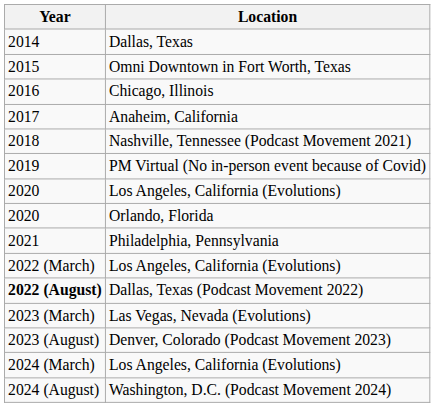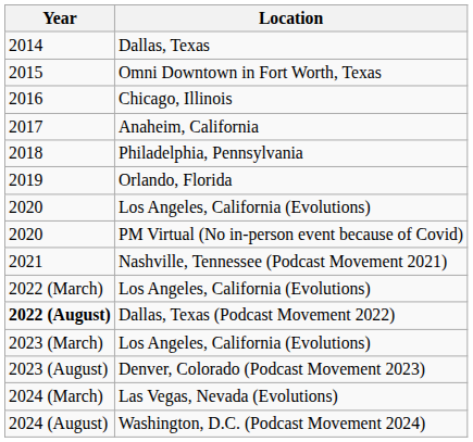row 6 | Location: Nashville, Tennessee (Podcast Movement 2021) -> Philadelphia, Pennsylvania
row 7 | Location: PM Virtual (No in-person event because of Covid) -> Orlando, Florida
row 9 | Location: Orlando, Florida -> PM Virtual (No in-person event because of Covid)
row 10 | Location: Philadelphia, Pennsylvania -> Nashville, Tennessee (Podcast Movement 2021)
row 13 | Location: Las Vegas, Nevada (Evolutions) -> Los Angeles, California (Evolutions)
row 15 | Location: Los Angeles, California (Evolutions) -> Las Vegas, Nevada (Evolutions)
